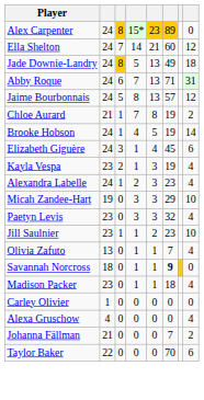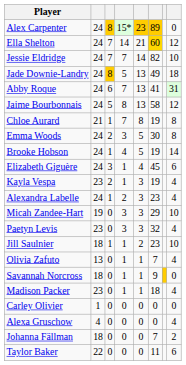Ella Shelton | column 6: no background -> gold background
+ row: Jessie Eldridge | 24 | 7 | 7 | 14 | 82 | 10
Abby Roque | column 6: 71 -> 41
Jaime Bourbonnais | column 6: 57 -> 58
Chloe Aurard | column 8: 2 -> 8
+ row: Emma Woods | 24 | 2 | 3 | 5 | 30 | 8
Jill Saulnier | column 2: 23 -> 18
Savannah Norcross | column 6: bold -> normal
Johanna Fällman | column 2: 21 -> 18
Taylor Baker | column 6: 70 -> 11
